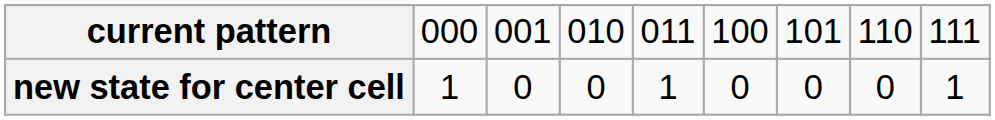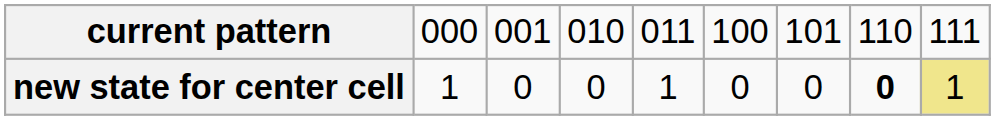new state for center cell | column 8: normal -> bold
new state for center cell | column 9: no background -> khaki background
